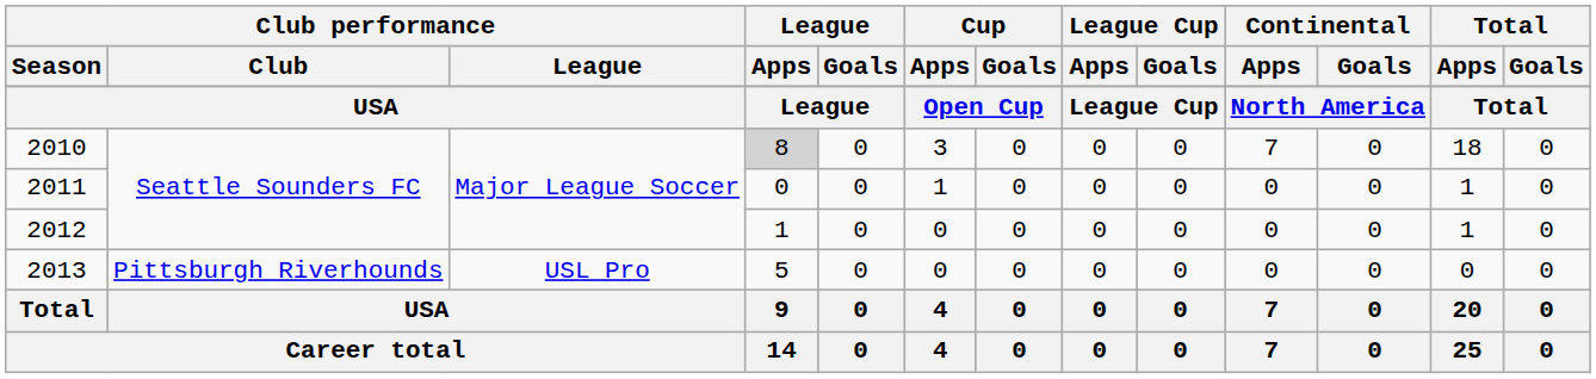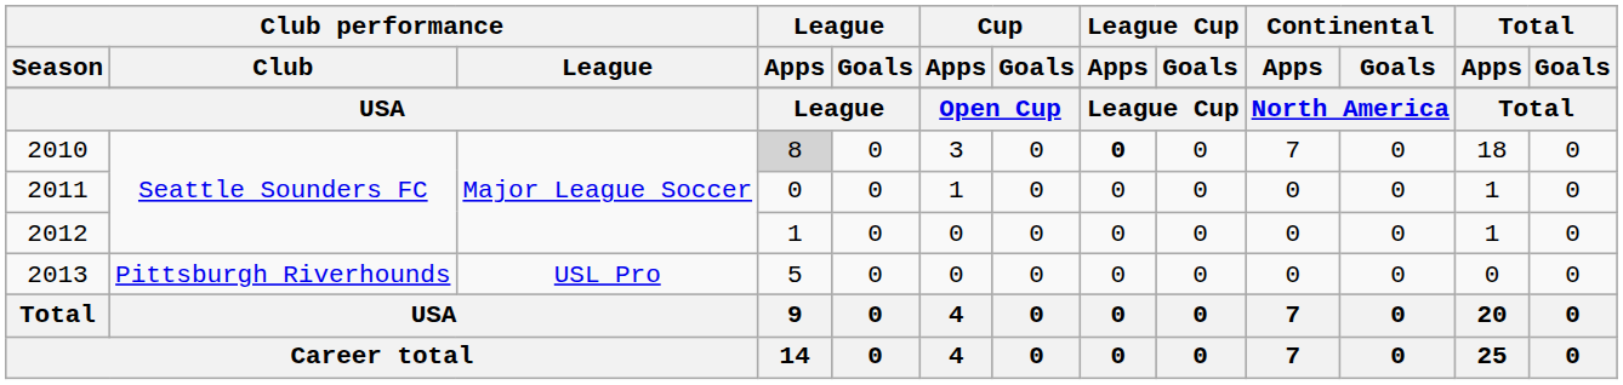2010 | League Cup / Apps: normal -> bold
